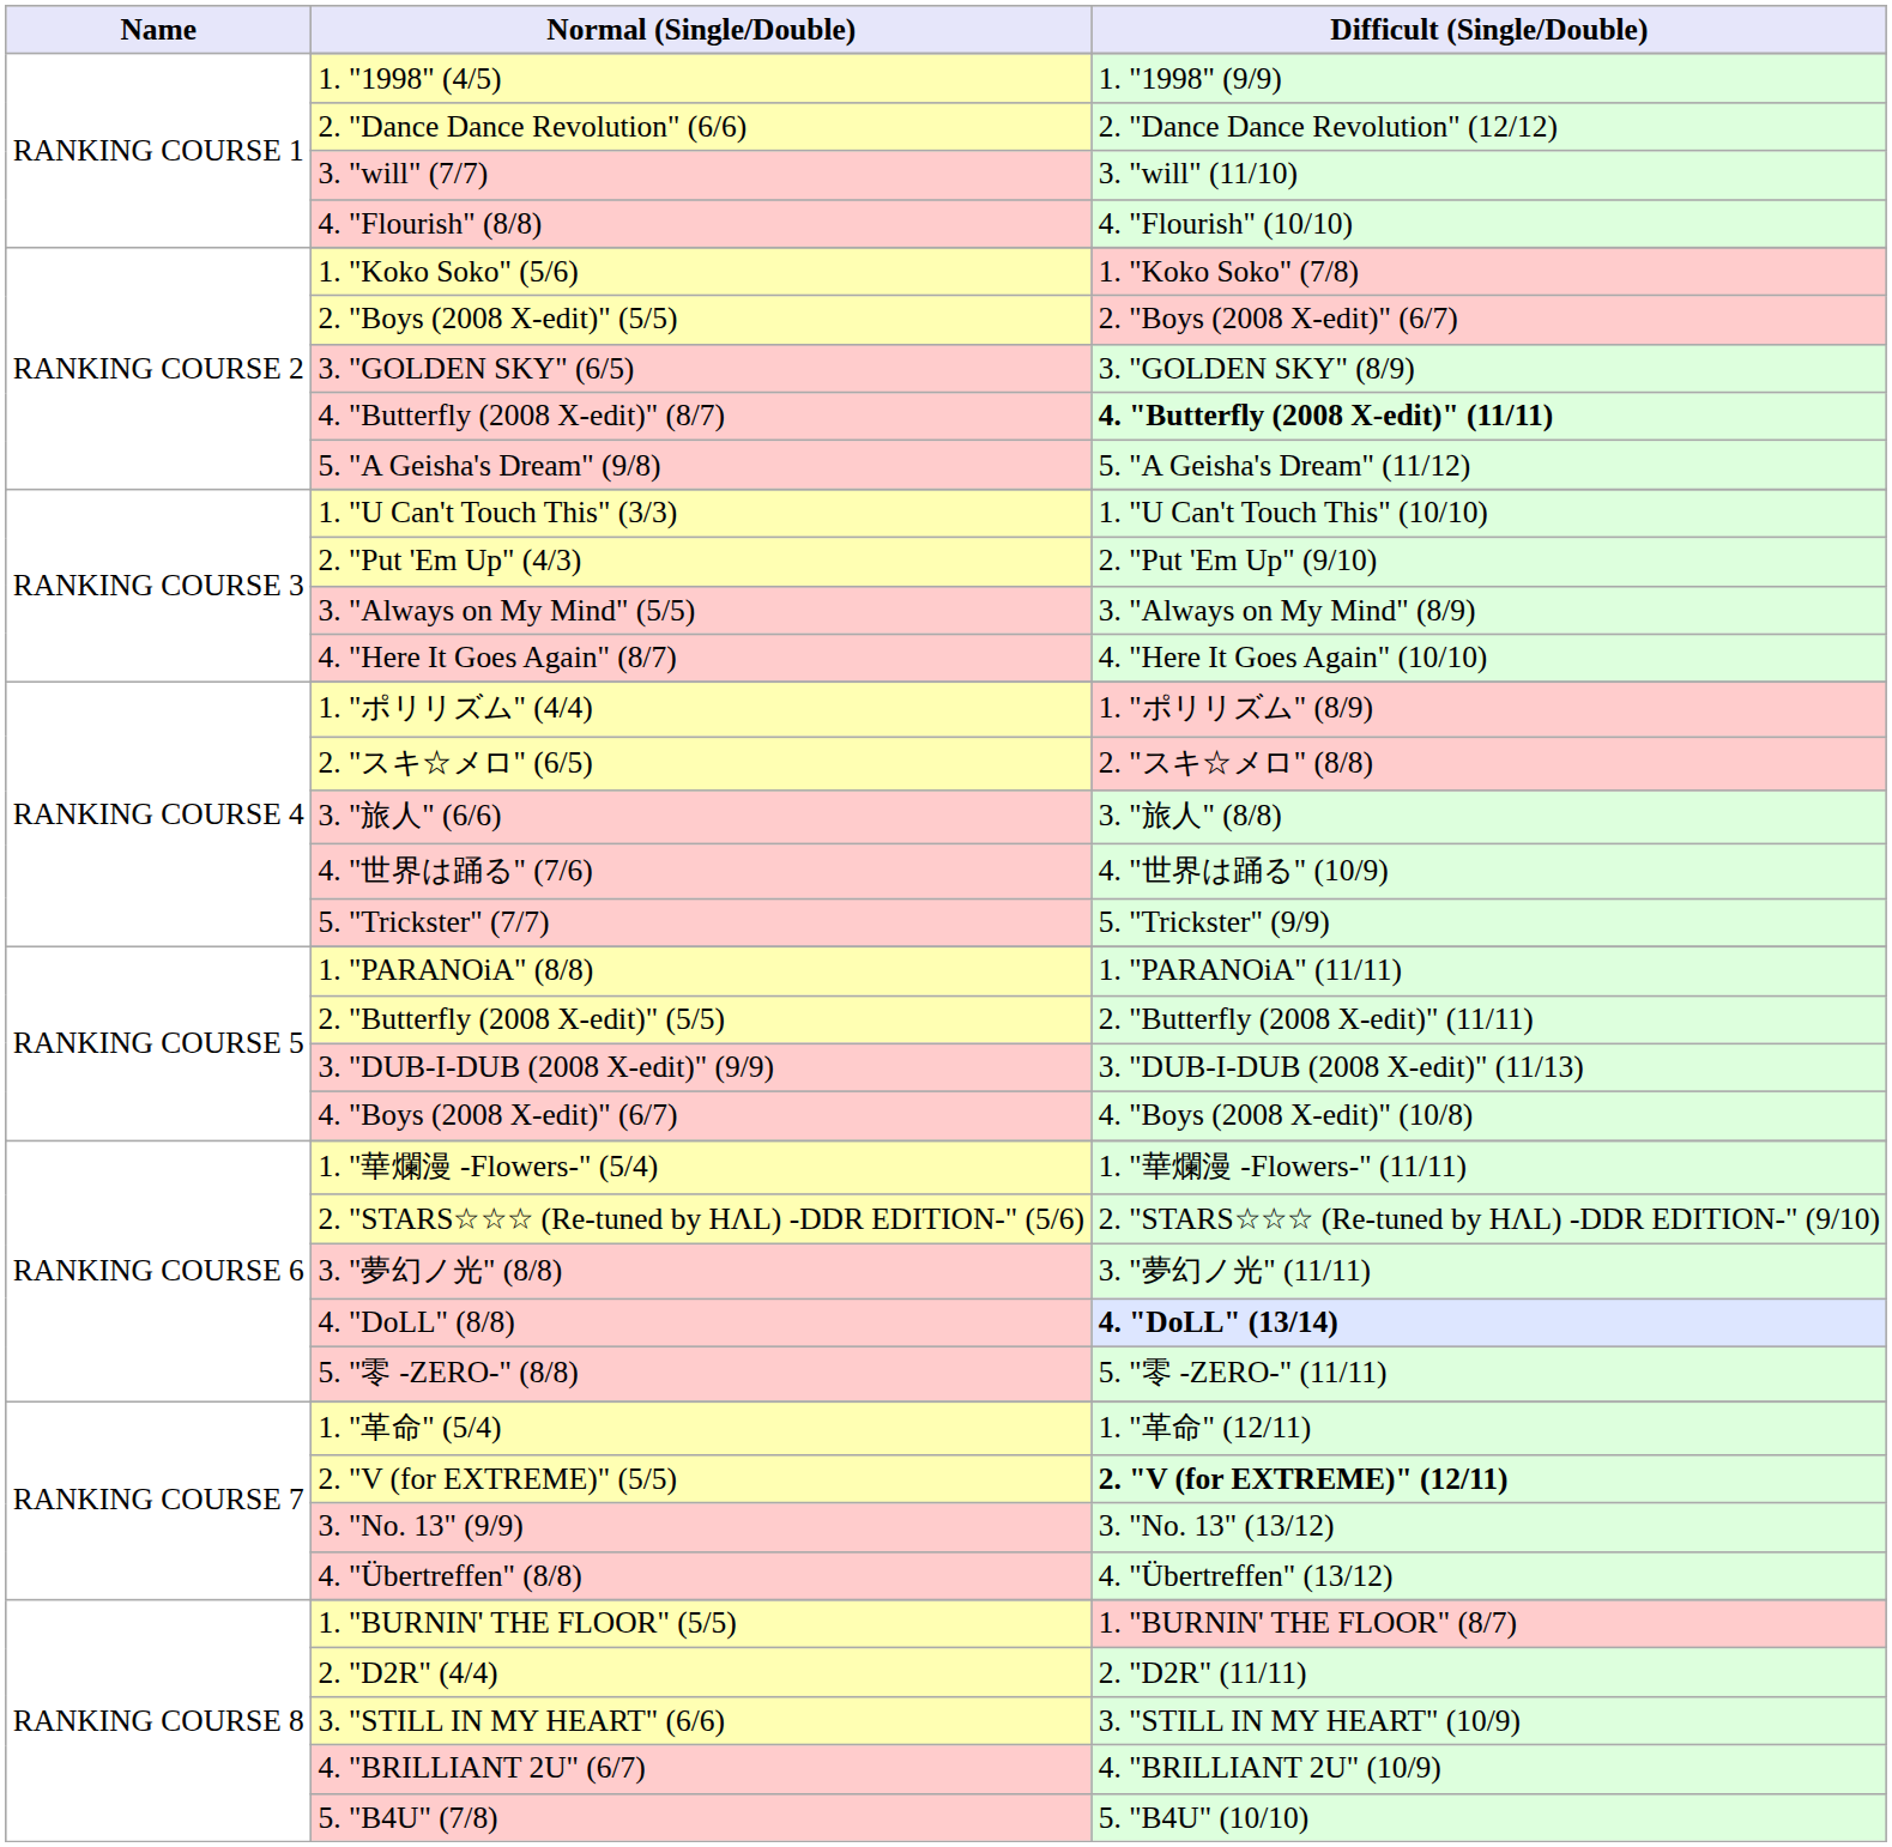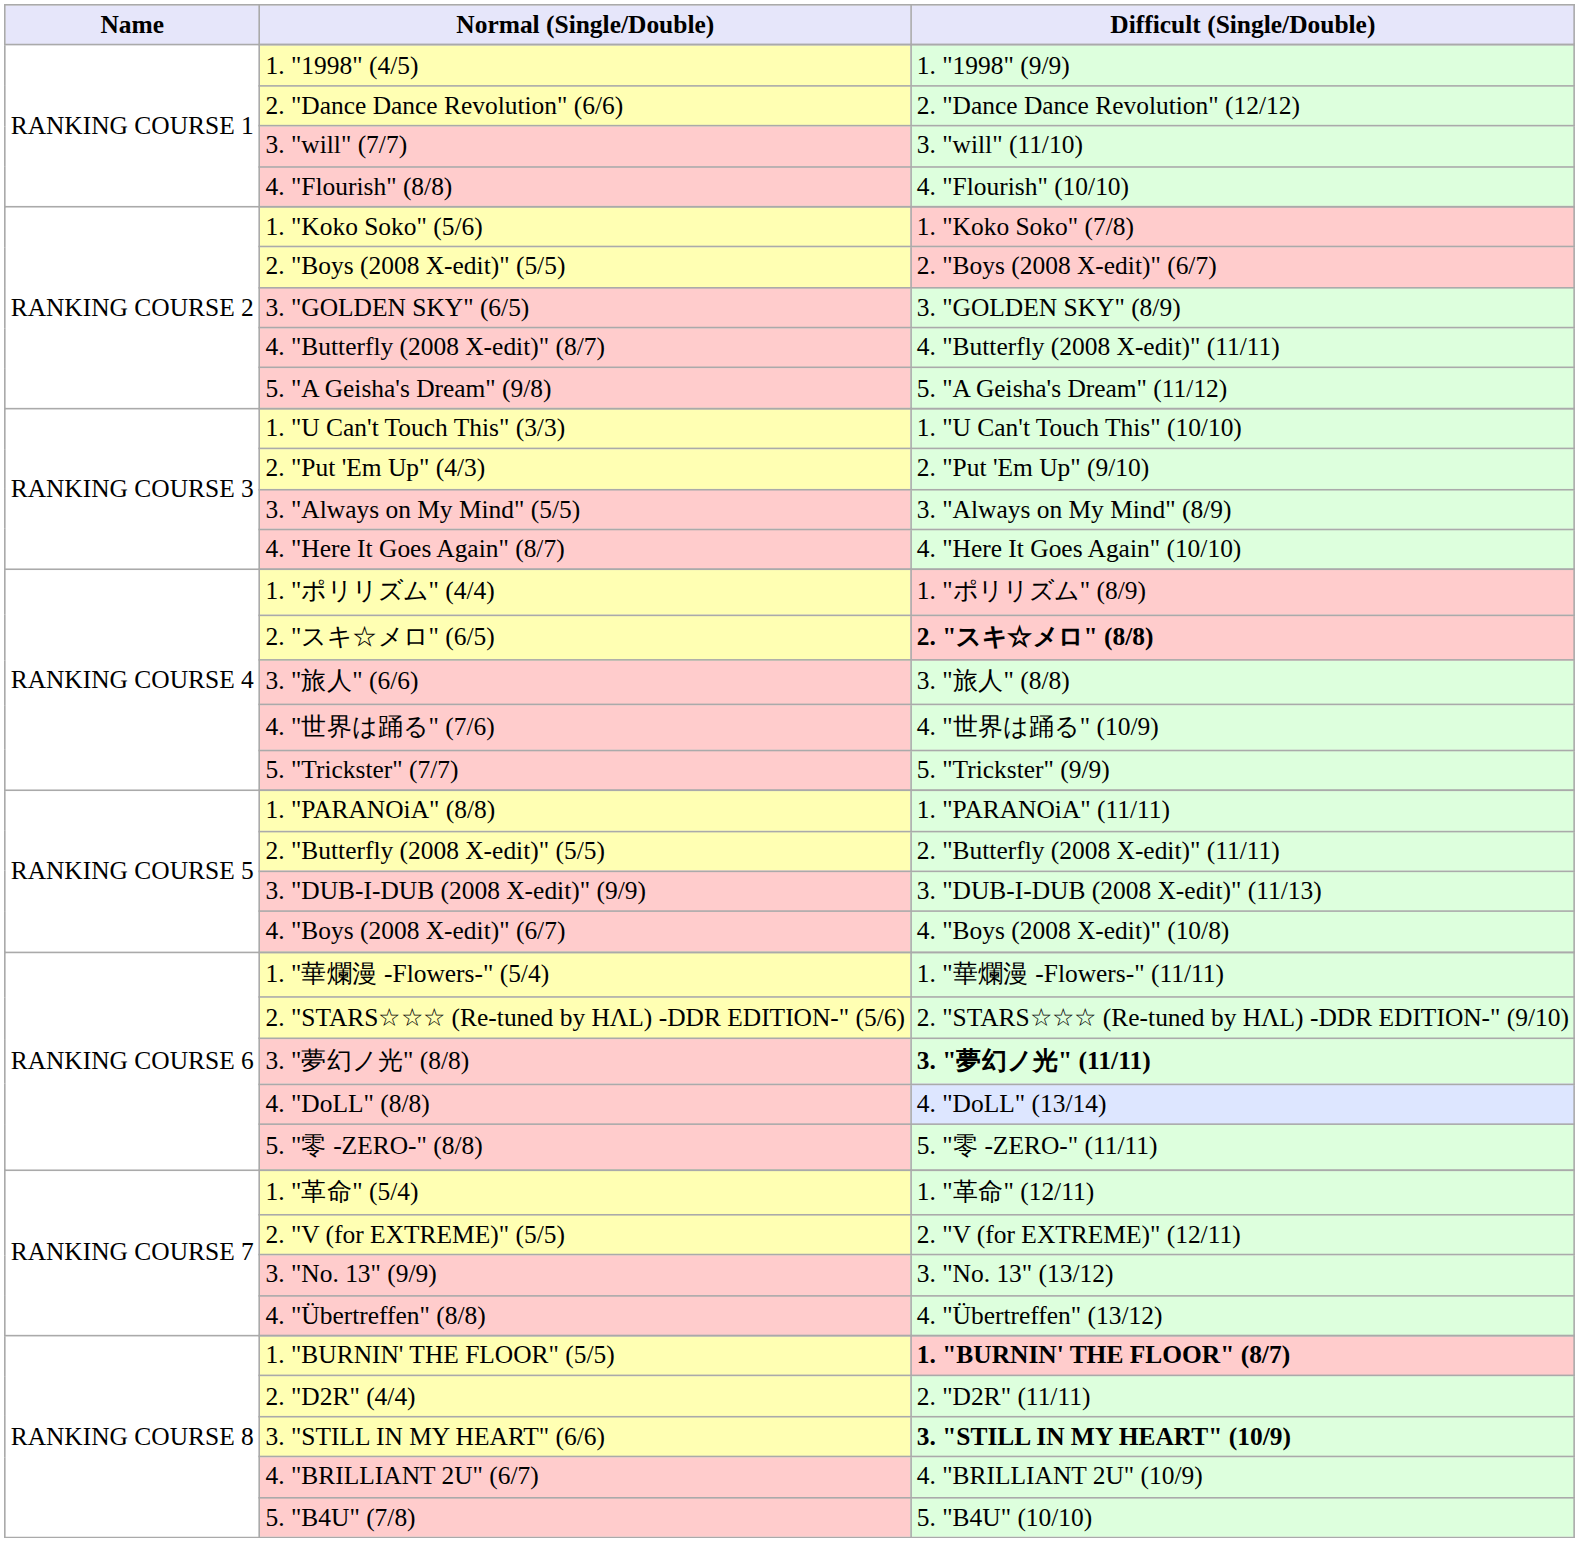4. "Butterfly (2008 X-edit)" (8/7) | Difficult (Single/Double): bold -> normal
2. "スキ☆メロ" (6/5) | Difficult (Single/Double): normal -> bold
3. "夢幻ノ光" (8/8) | Difficult (Single/Double): normal -> bold
4. "DoLL" (8/8) | Difficult (Single/Double): bold -> normal
2. "V (for EXTREME)" (5/5) | Difficult (Single/Double): bold -> normal
1. "BURNIN' THE FLOOR" (5/5) | Difficult (Single/Double): normal -> bold
3. "STILL IN MY HEART" (6/6) | Difficult (Single/Double): normal -> bold
